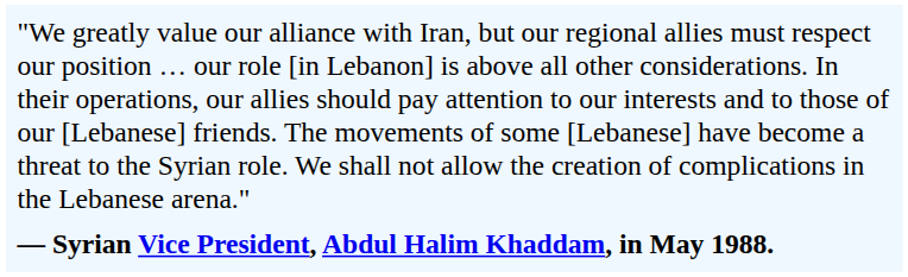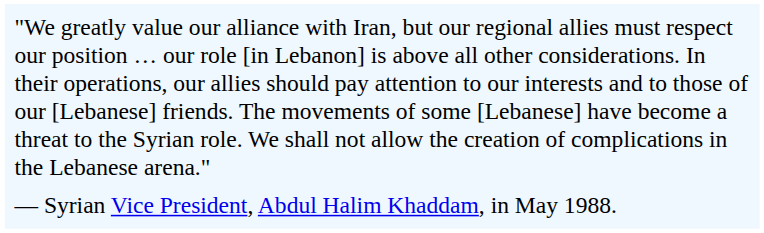row 2 | column 1: bold -> normal
